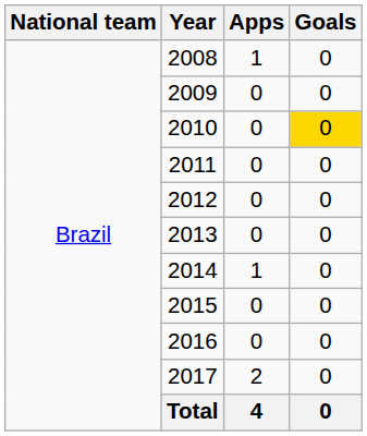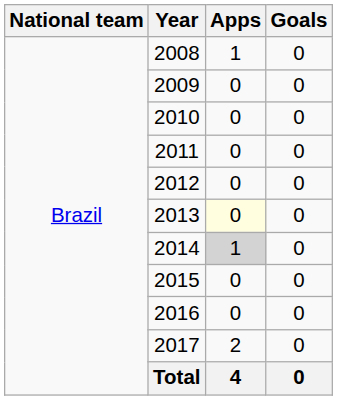2010 | Goals: gold background -> no background
2013 | Apps: no background -> lightyellow background
2014 | Apps: no background -> lightgrey background
